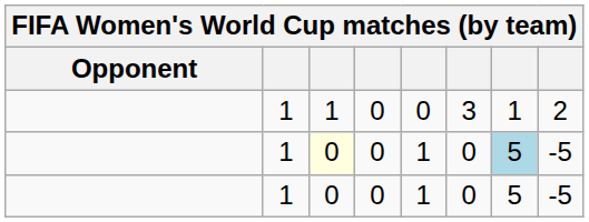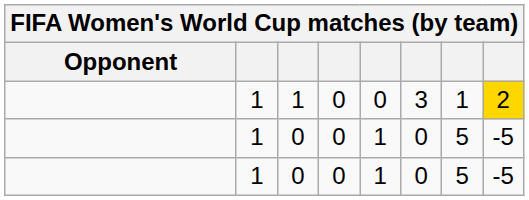row 3 | column 8: no background -> gold background
row 4 | column 3: lightyellow background -> no background
row 4 | column 7: lightblue background -> no background
